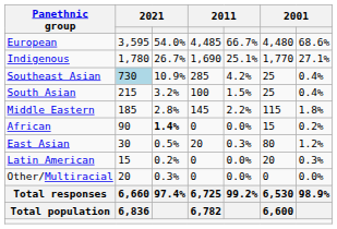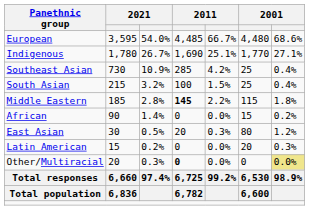Southeast Asian | column 2: lightblue background -> no background
Middle Eastern | column 4: normal -> bold
African | column 3: bold -> normal
Other/Multiracial | column 4: normal -> bold
Other/Multiracial | column 7: no background -> khaki background
